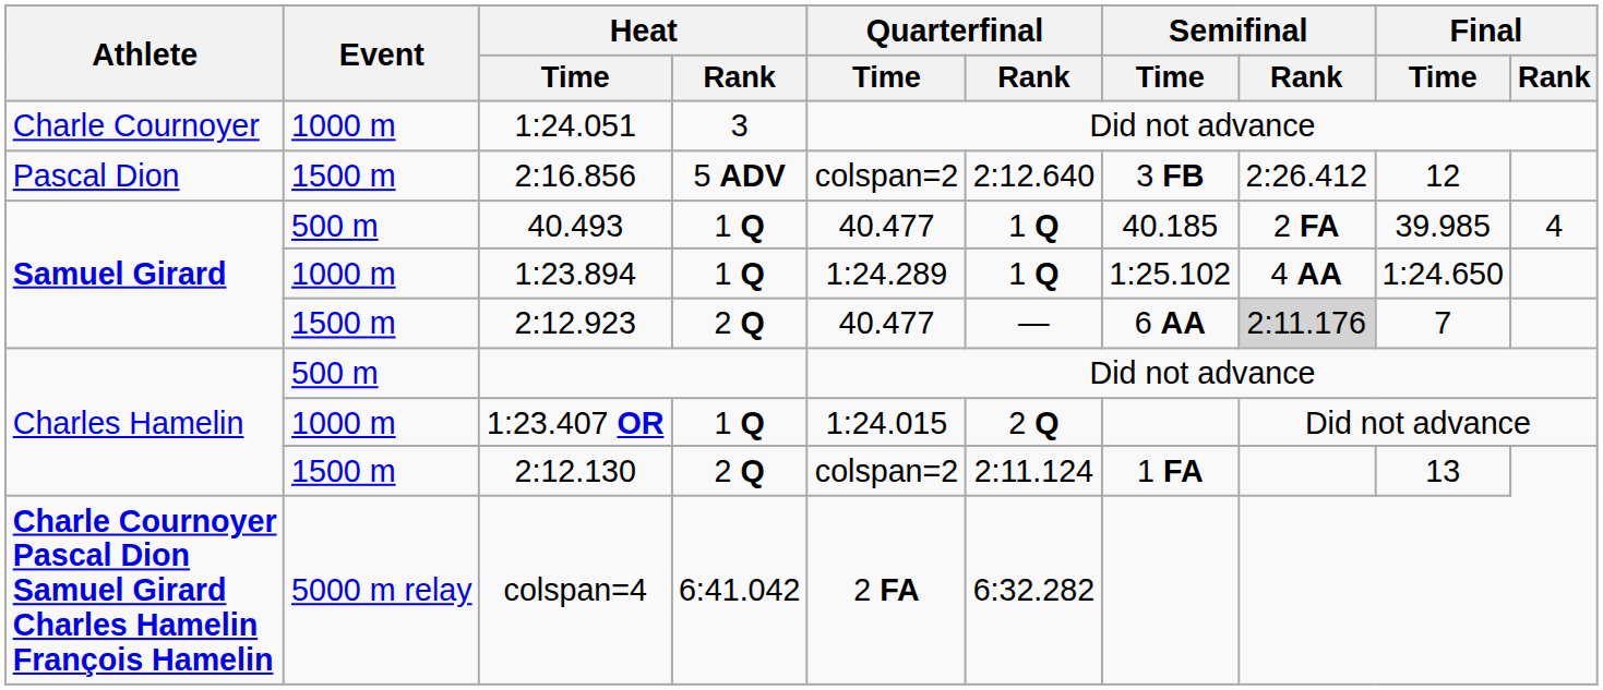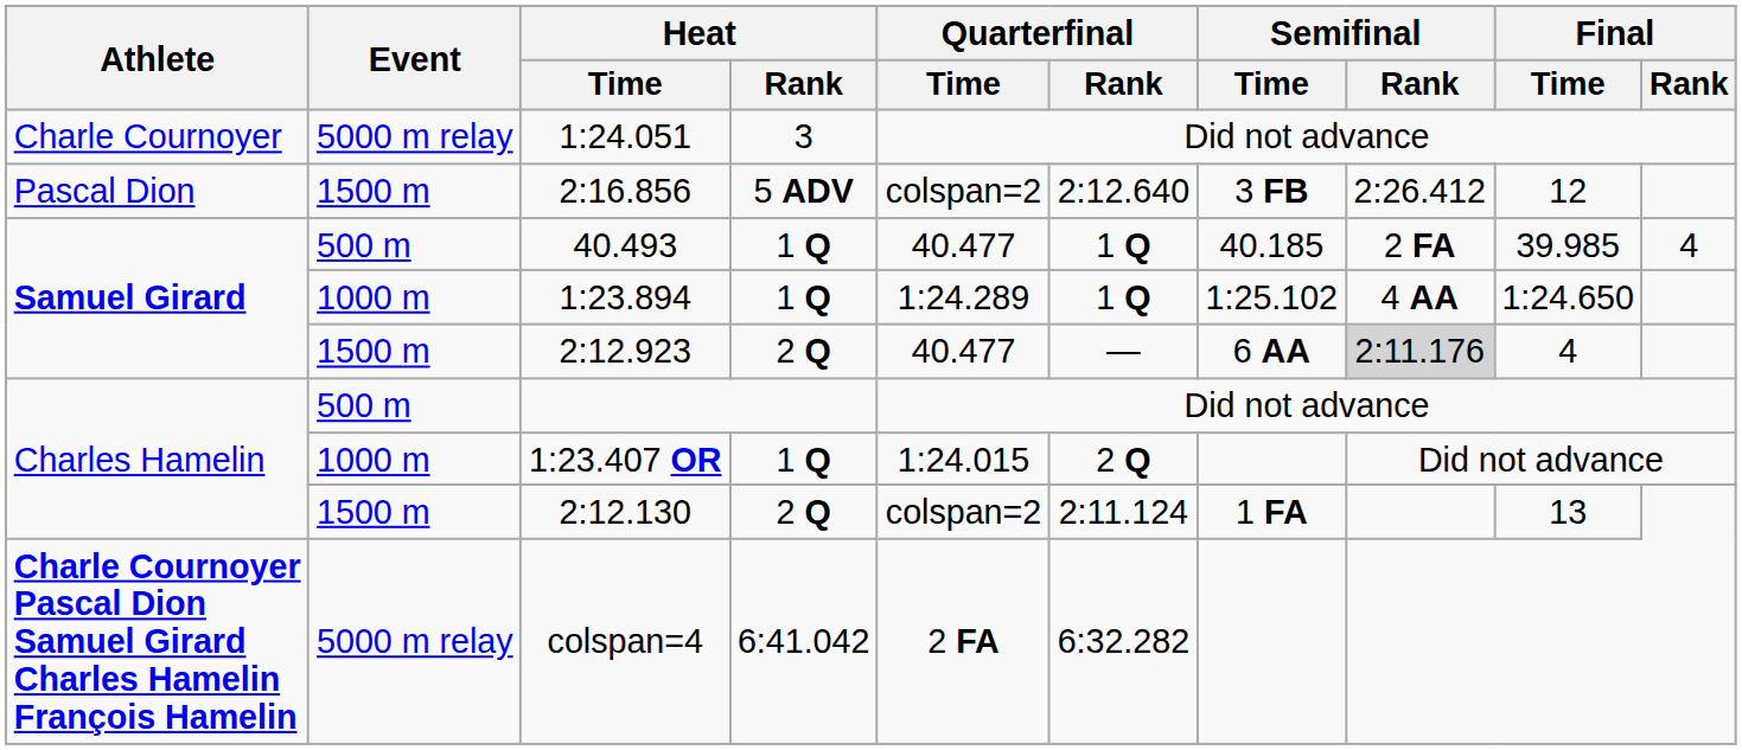1:24.051 | Event: 1000 m -> 5000 m relay
2:12.923 | Final / Time: 7 -> 4
